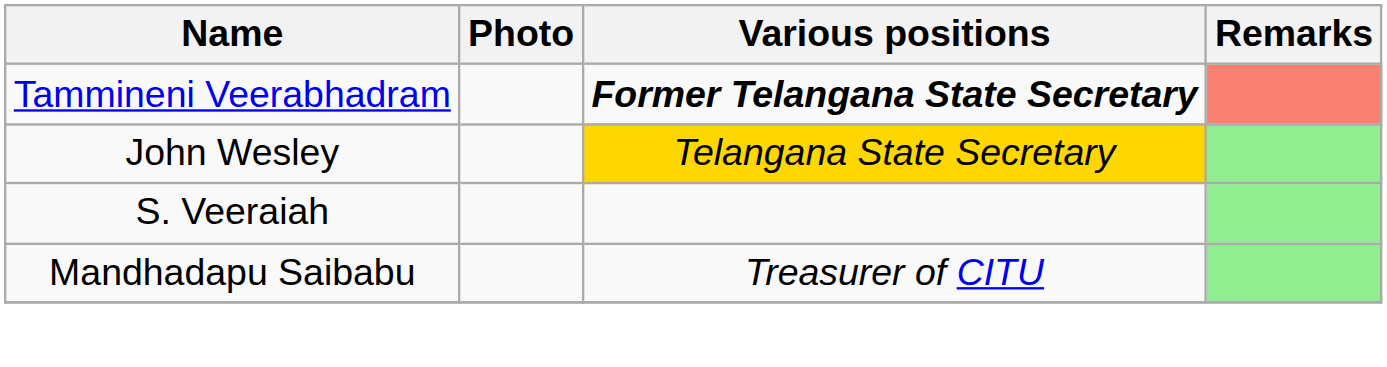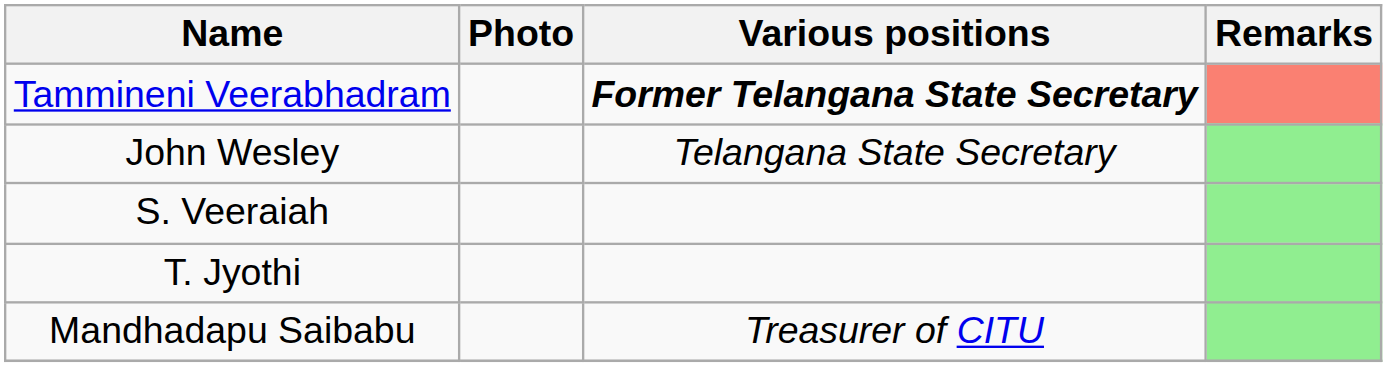John Wesley | Various positions: gold background -> no background
+ row: T. Jyothi
